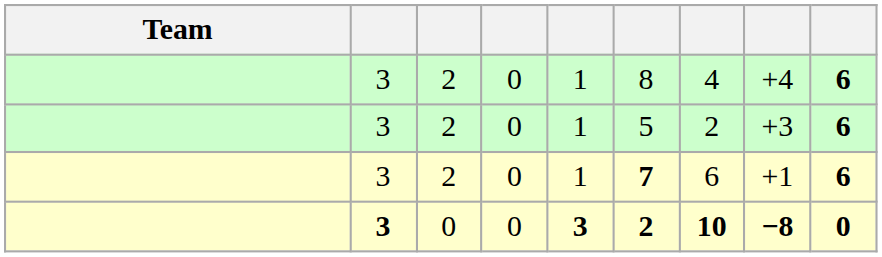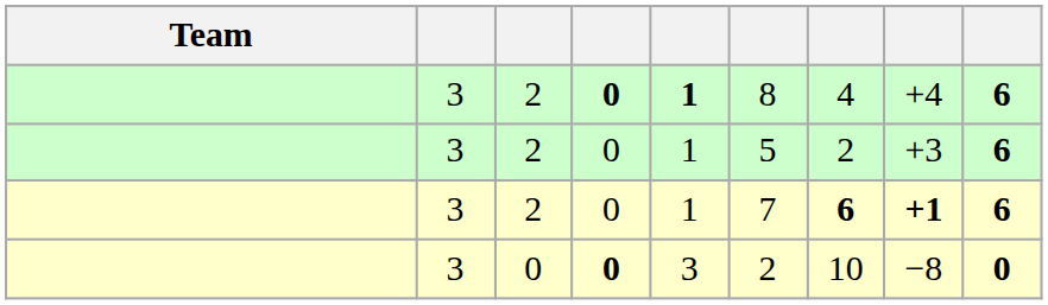row 2 | column 4: normal -> bold
row 2 | column 5: normal -> bold
row 4 | column 6: bold -> normal
row 4 | column 7: normal -> bold
row 4 | column 8: normal -> bold
row 5 | column 2: bold -> normal
row 5 | column 4: normal -> bold
row 5 | column 5: bold -> normal
row 5 | column 6: bold -> normal
row 5 | column 7: bold -> normal
row 5 | column 8: bold -> normal
